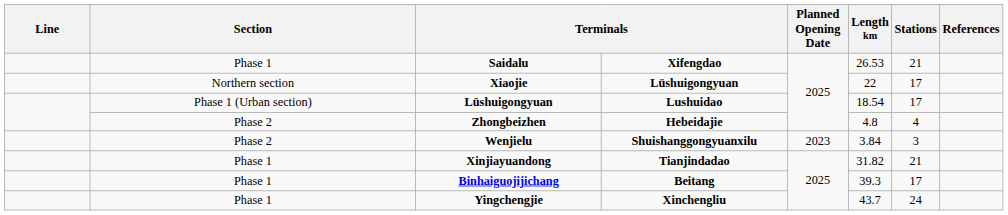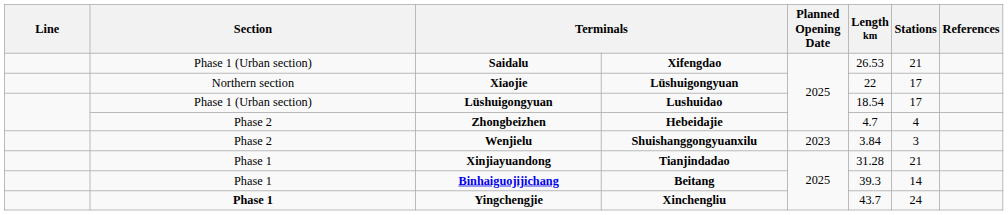Saidalu | Section: Phase 1 -> Phase 1 (Urban section)
Zhongbeizhen | Length km: 4.8 -> 4.7
Xinjiayuandong | Length km: 31.82 -> 31.28
Binhaiguojijichang | Stations: 17 -> 14
Yingchengjie | Section: normal -> bold
